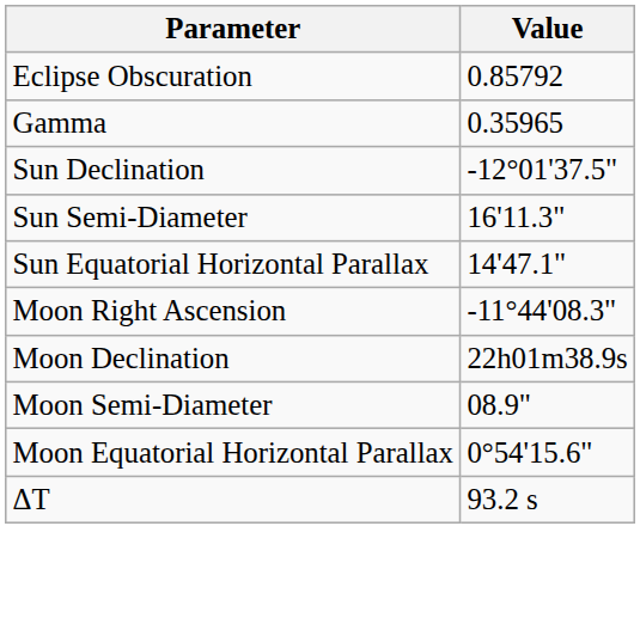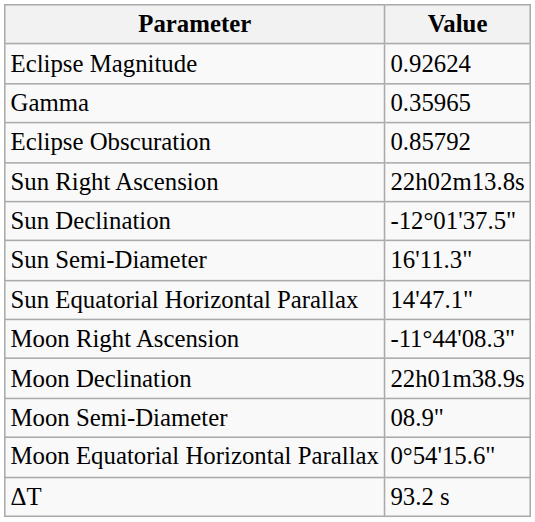+ row: Eclipse Magnitude | 0.92624
rows swapped: Eclipse Obscuration <-> Gamma
+ row: Sun Right Ascension | 22h02m13.8s
